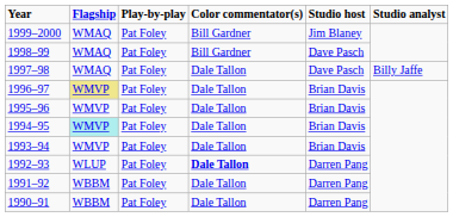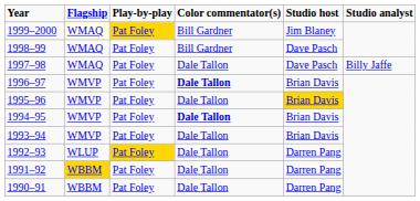1999–2000 | Flagship: no background -> lightyellow background
1999–2000 | Play-by-play: no background -> gold background
1996–97 | Flagship: khaki background -> no background
1996–97 | Color commentator(s): normal -> bold
1995–96 | Studio host: no background -> gold background
1994–95 | Flagship: paleturquoise background -> no background
1994–95 | Color commentator(s): normal -> bold
1992–93 | Play-by-play: no background -> gold background
1992–93 | Color commentator(s): bold -> normal
1991–92 | Flagship: no background -> gold background
